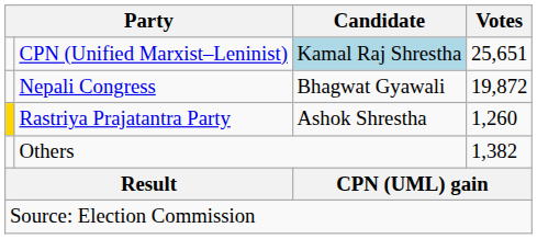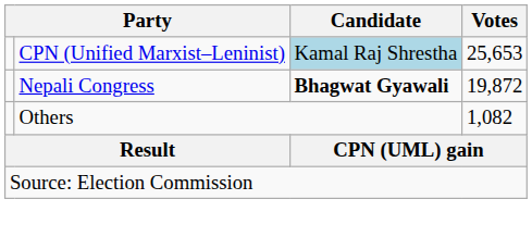CPN (Unified Marxist–Leninist) | Votes: 25,651 -> 25,653
Nepali Congress | Candidate: normal -> bold
- row: Rastriya Prajatantra Party | Ashok Shrestha | 1,260
Others | Votes: 1,382 -> 1,082
